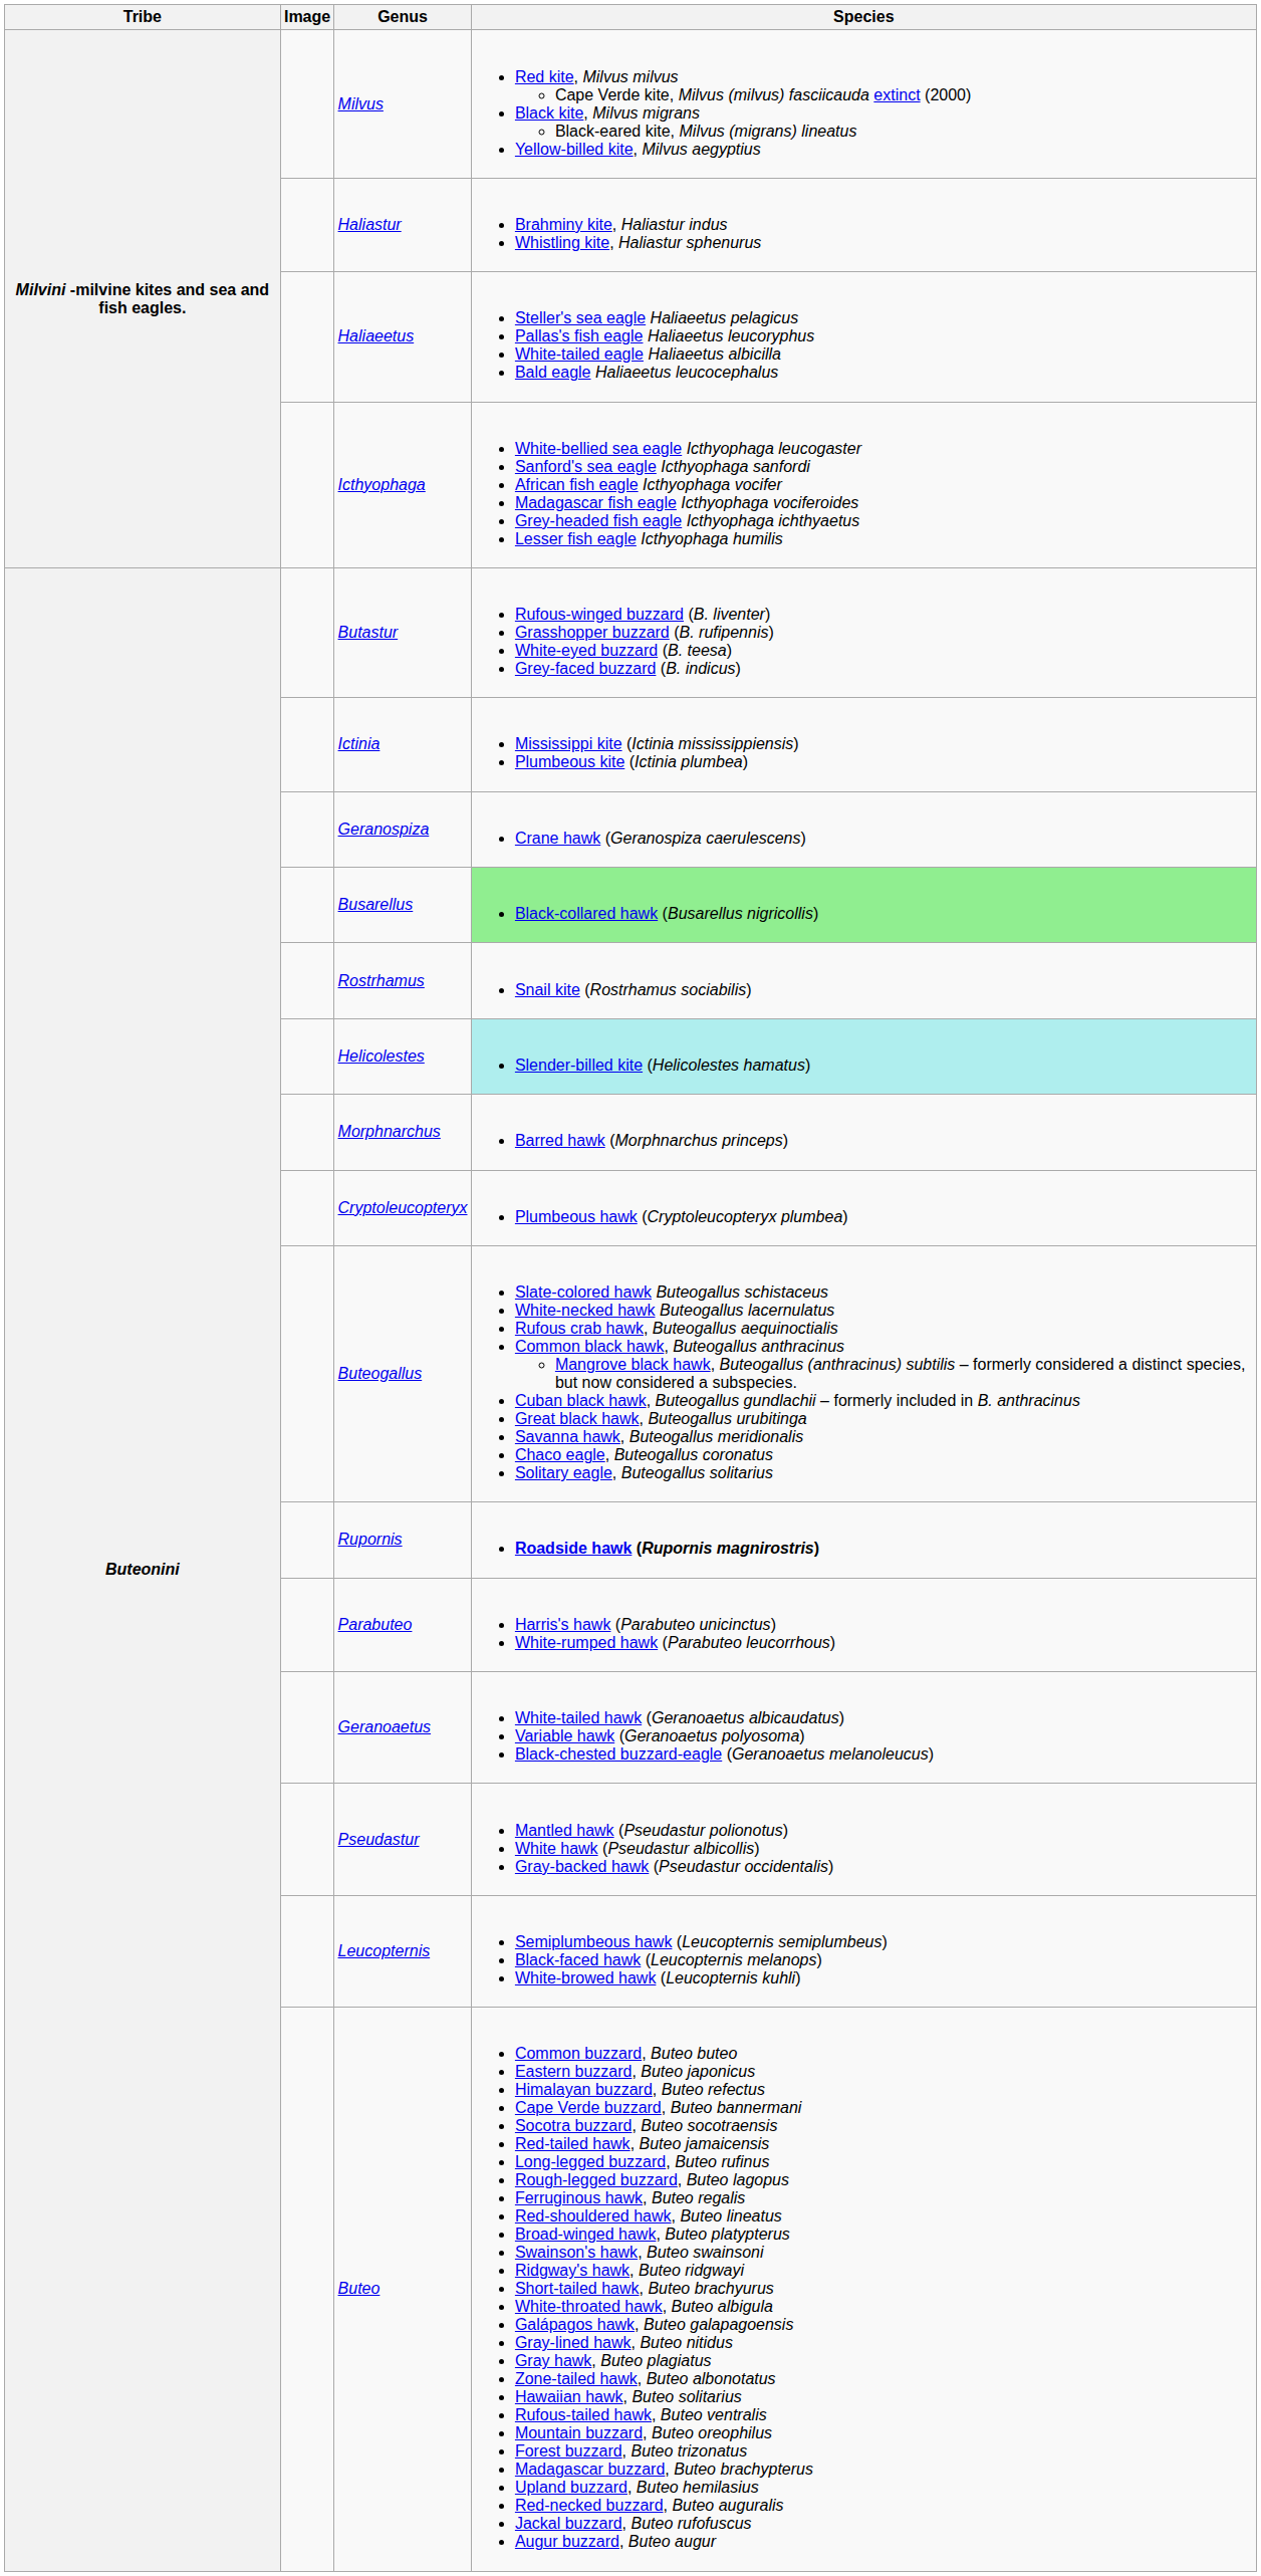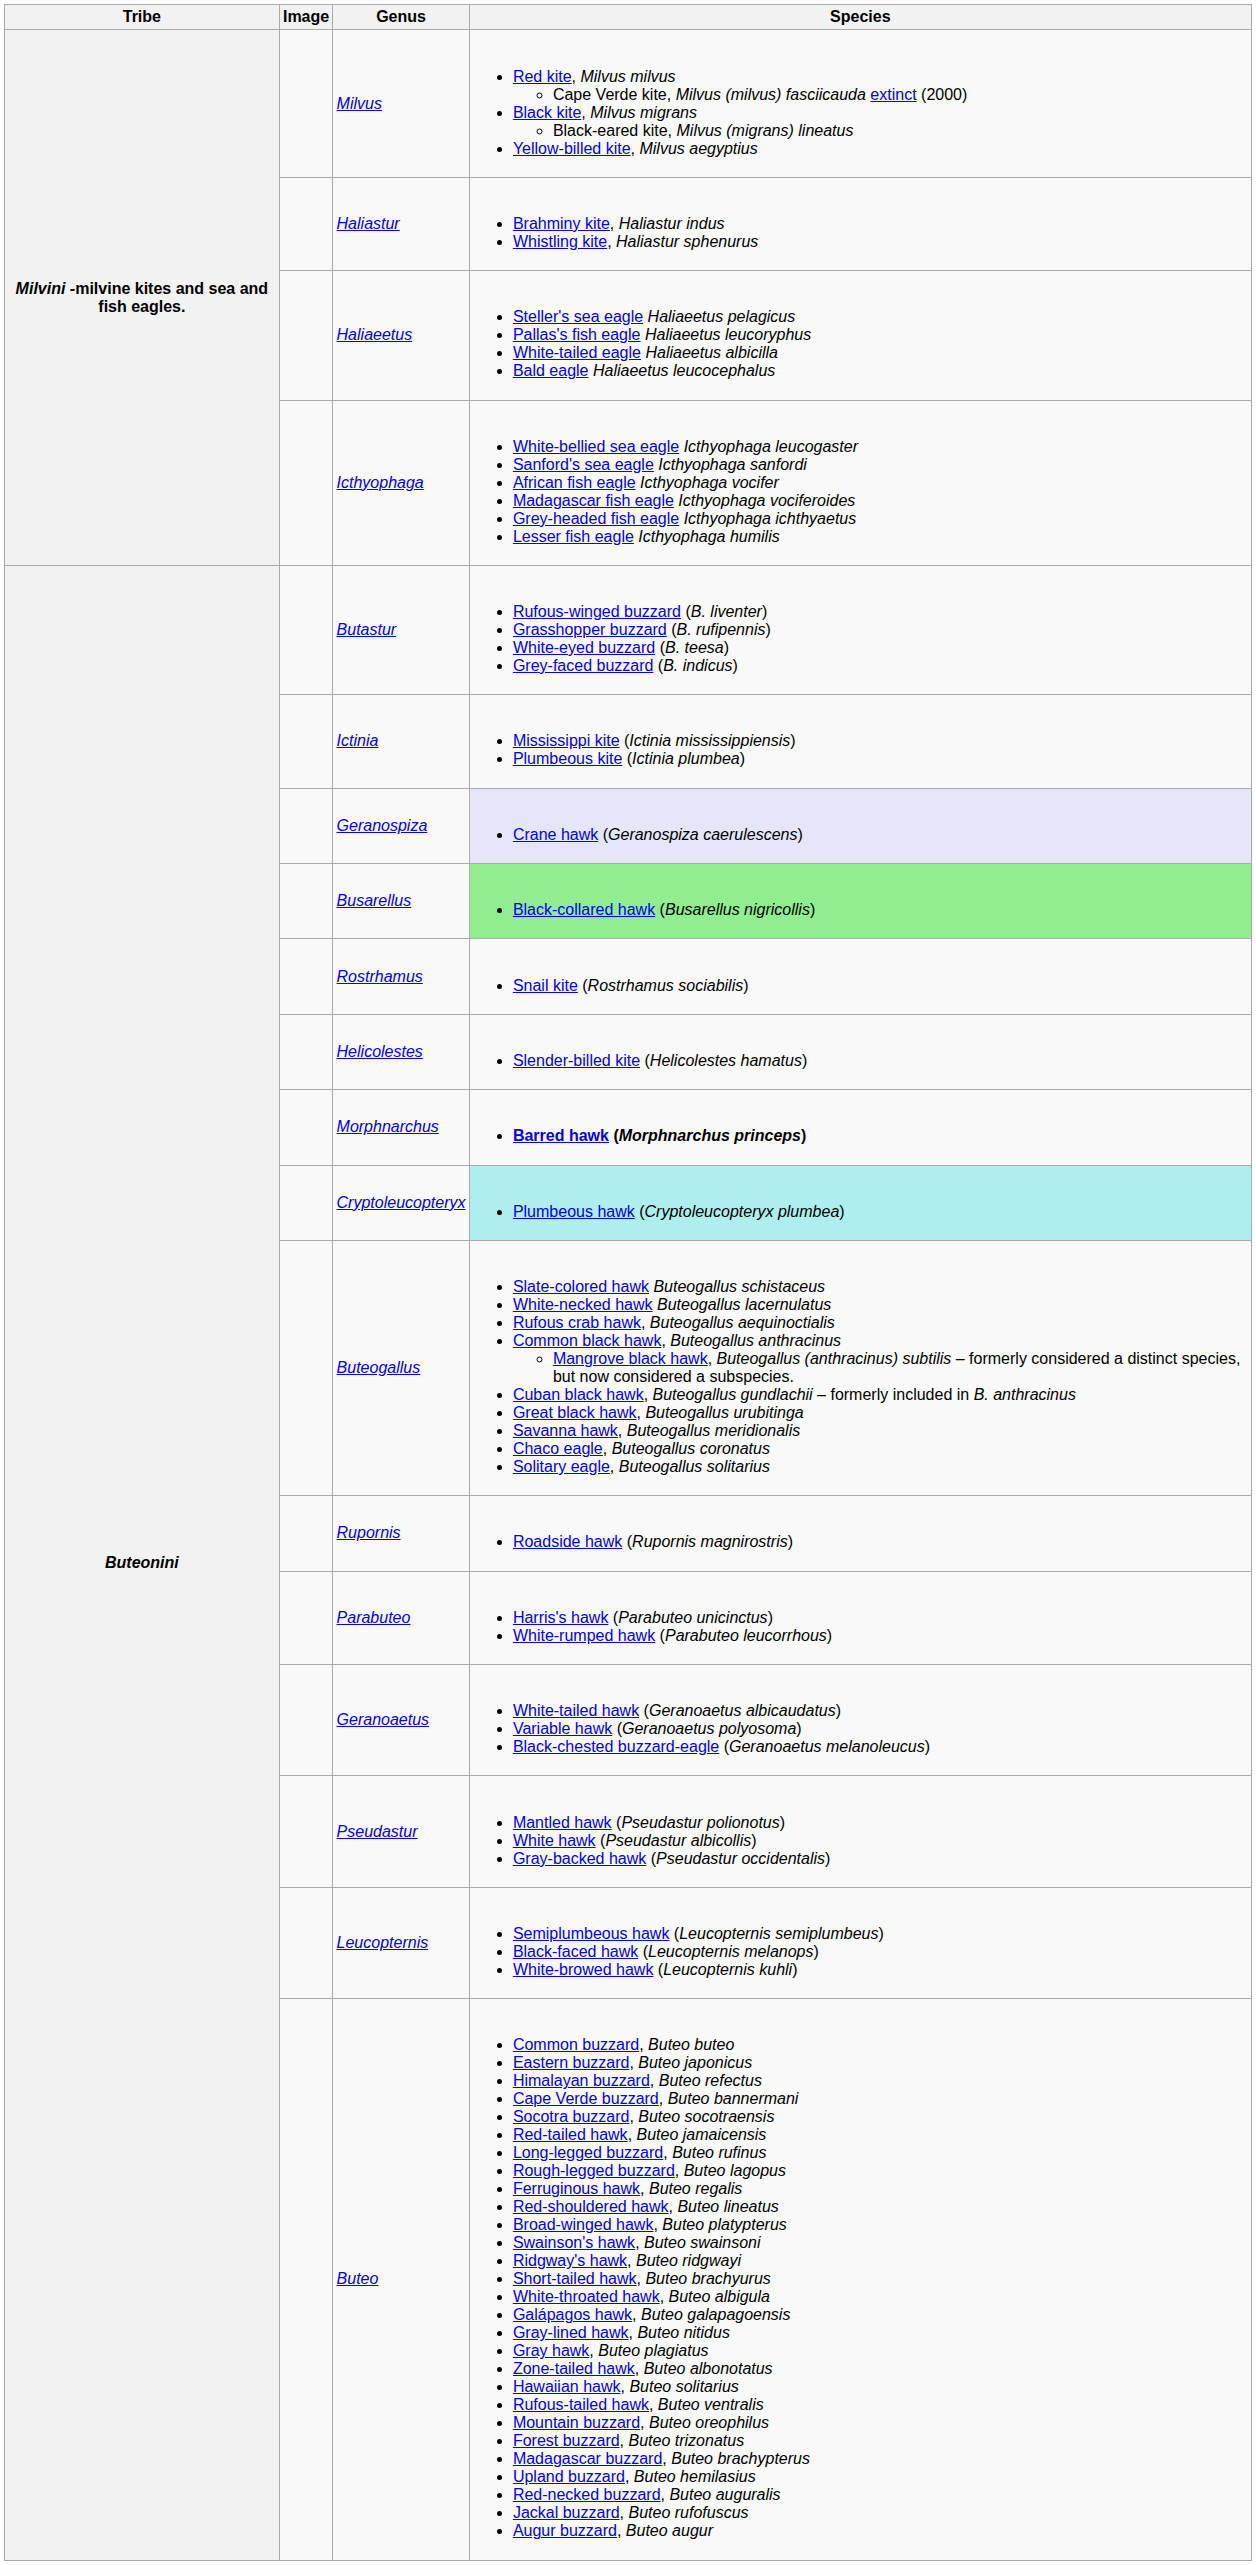Geranospiza | Species: no background -> lavender background
Helicolestes | Species: paleturquoise background -> no background
Morphnarchus | Species: normal -> bold
Cryptoleucopteryx | Species: no background -> paleturquoise background
Rupornis | Species: bold -> normal
